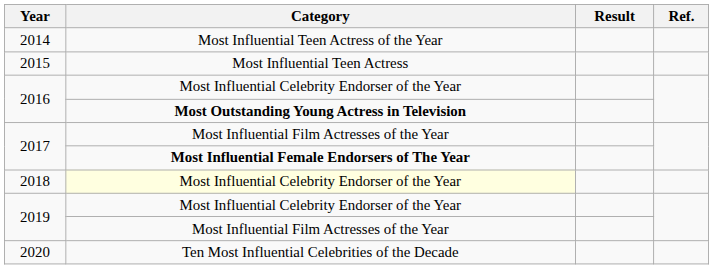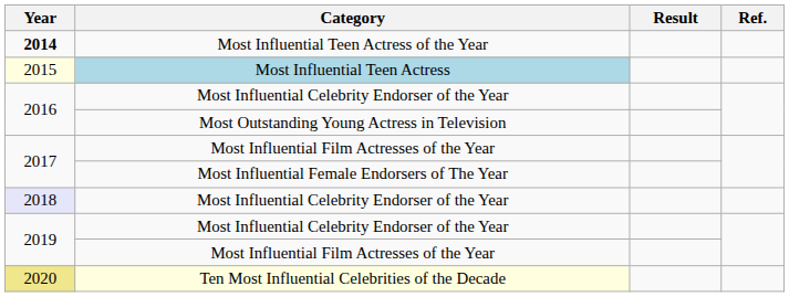2014 | Year: normal -> bold
2015 | Year: no background -> lightyellow background
2015 | Category: no background -> lightblue background
2016 / Most Outstanding Young Actress in Television | Category: bold -> normal
2017 / Most Influential Female Endorsers of The Year | Category: bold -> normal
2018 | Year: no background -> lavender background
2018 | Category: lightyellow background -> no background
2020 | Year: no background -> khaki background
2020 | Category: no background -> lightyellow background
